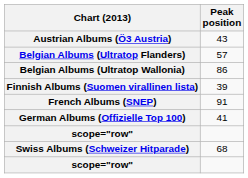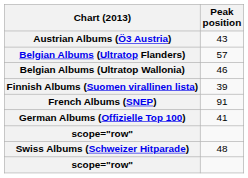Belgian Albums (Ultratop Wallonia) | Peak position: 86 -> 46
Swiss Albums (Schweizer Hitparade) | Peak position: 68 -> 48
